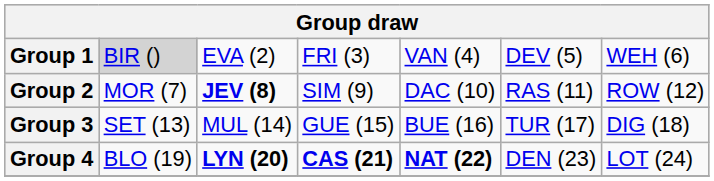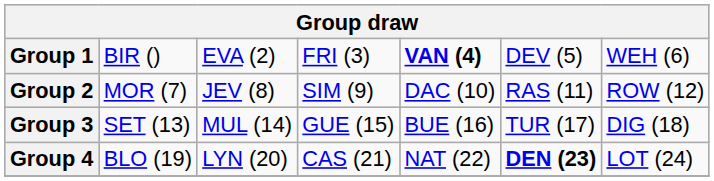Group 1 | column 2: lightgrey background -> no background
Group 1 | column 5: normal -> bold
Group 2 | column 3: bold -> normal
Group 4 | column 3: bold -> normal
Group 4 | column 4: bold -> normal
Group 4 | column 5: bold -> normal
Group 4 | column 6: normal -> bold
